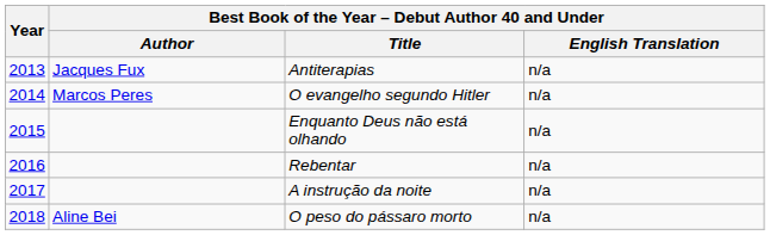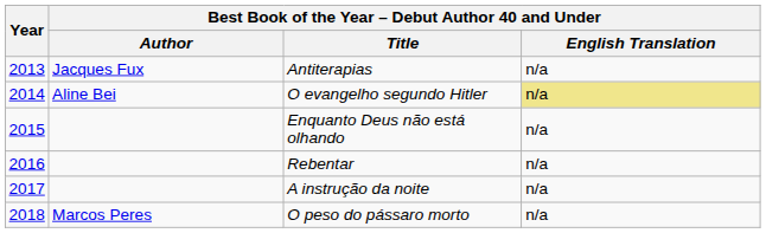O evangelho segundo Hitler | Best Book of the Year – Debut Author 40 and Under / Author: Marcos Peres -> Aline Bei
O evangelho segundo Hitler | column 4: no background -> khaki background
O peso do pássaro morto | Best Book of the Year – Debut Author 40 and Under / Author: Aline Bei -> Marcos Peres
